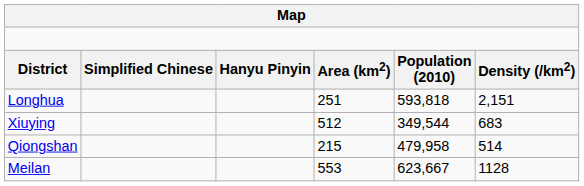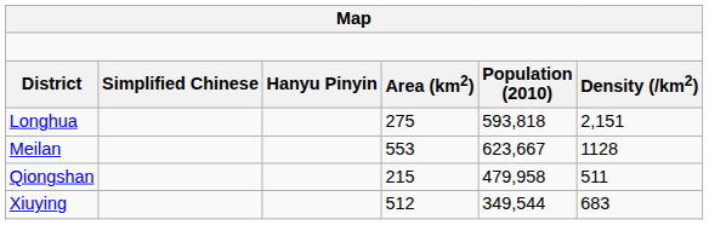Longhua | column 4: 251 -> 275
rows swapped: Xiuying <-> Meilan
Qiongshan | column 6: 514 -> 511
